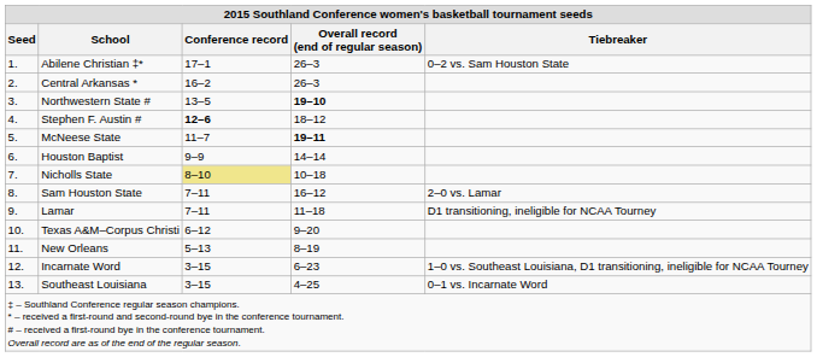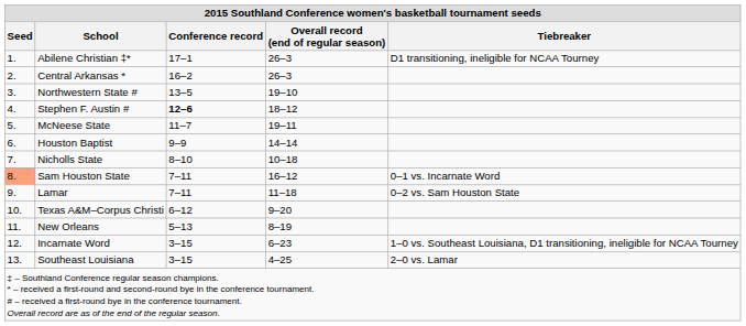Abilene Christian ‡* | Tiebreaker: 0–2 vs. Sam Houston State -> D1 transitioning, ineligible for NCAA Tourney
Northwestern State # | Overall record (end of regular season): bold -> normal
McNeese State | Overall record (end of regular season): bold -> normal
Nicholls State | Conference record: khaki background -> no background
Sam Houston State | Seed: no background -> lightsalmon background
Sam Houston State | Tiebreaker: 2–0 vs. Lamar -> 0–1 vs. Incarnate Word
Lamar | Tiebreaker: D1 transitioning, ineligible for NCAA Tourney -> 0–2 vs. Sam Houston State
Southeast Louisiana | Tiebreaker: 0–1 vs. Incarnate Word -> 2–0 vs. Lamar
